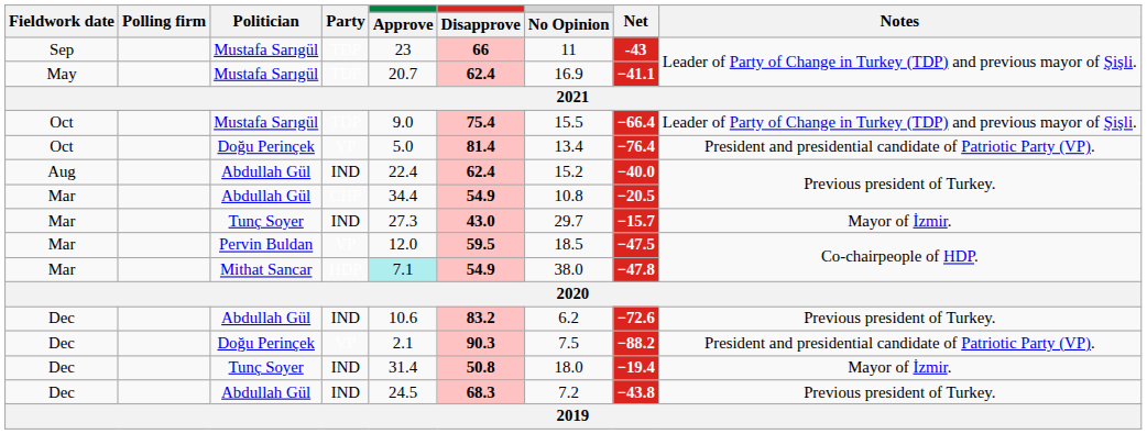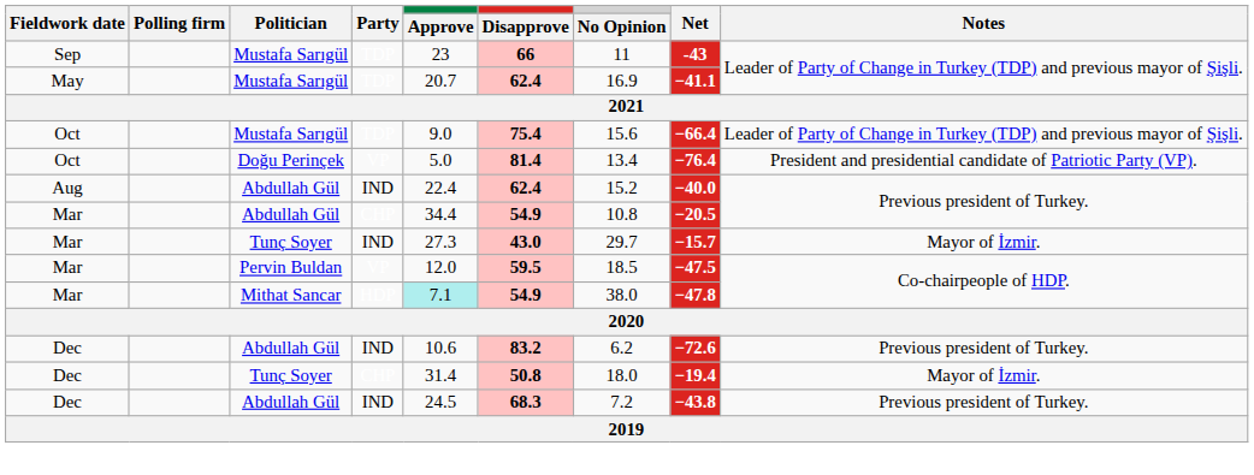Oct / Mustafa Sarıgül | No Opinion: 15.5 -> 15.6
- row: Dec | Doğu Perinçek | VP | 2.1 | 90.3 | 7.5 | −88.2 | President and presidential candidate of Patriotic Party (VP).
Dec / Tunç Soyer | Party: IND -> CHP
